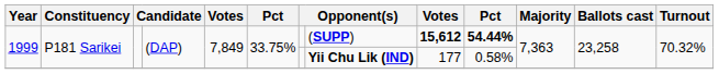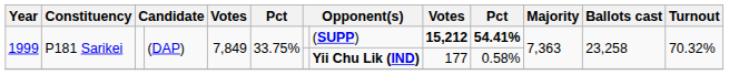row 2 | column 9: 15,612 -> 15,212
row 2 | column 10: 54.44% -> 54.41%
